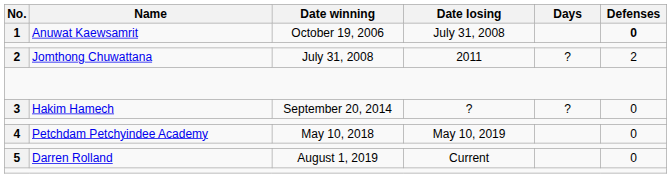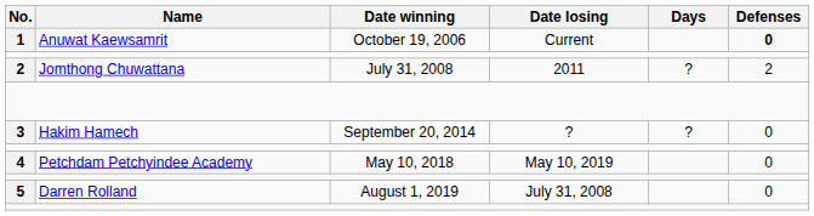1 | Date losing: July 31, 2008 -> Current
5 | Date losing: Current -> July 31, 2008
